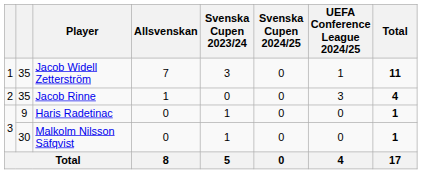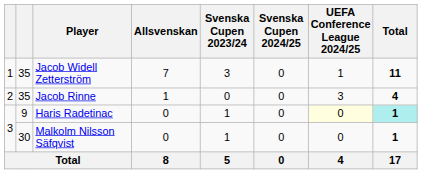Haris Radetinac | UEFA Conference League 2024/25: no background -> lightyellow background
Haris Radetinac | Total: no background -> paleturquoise background
